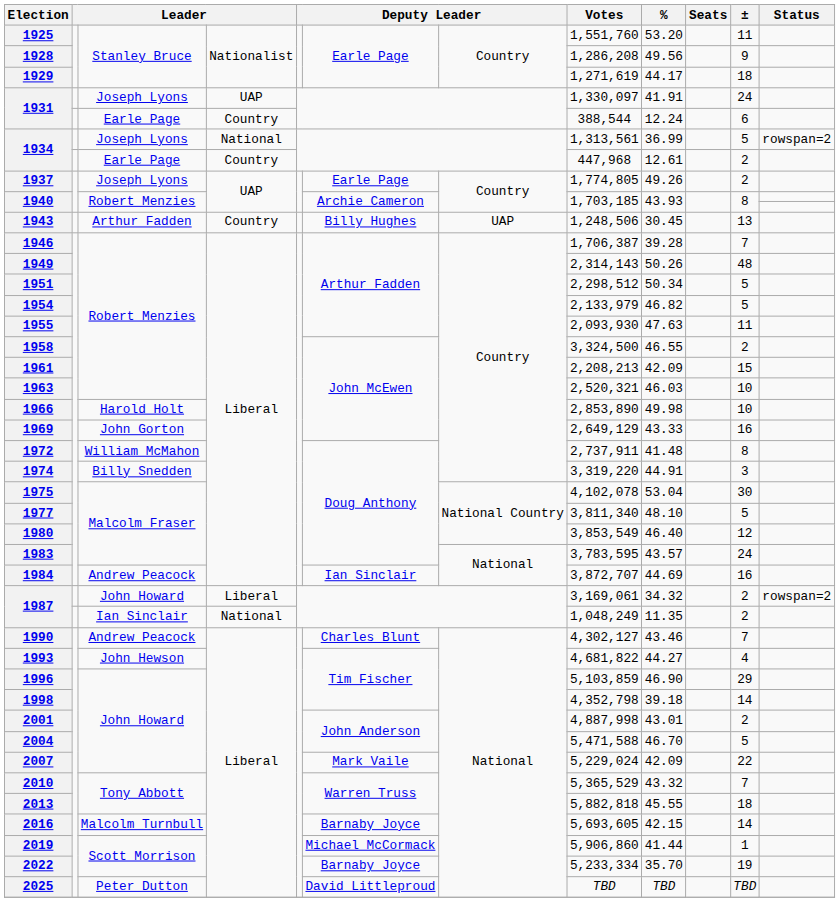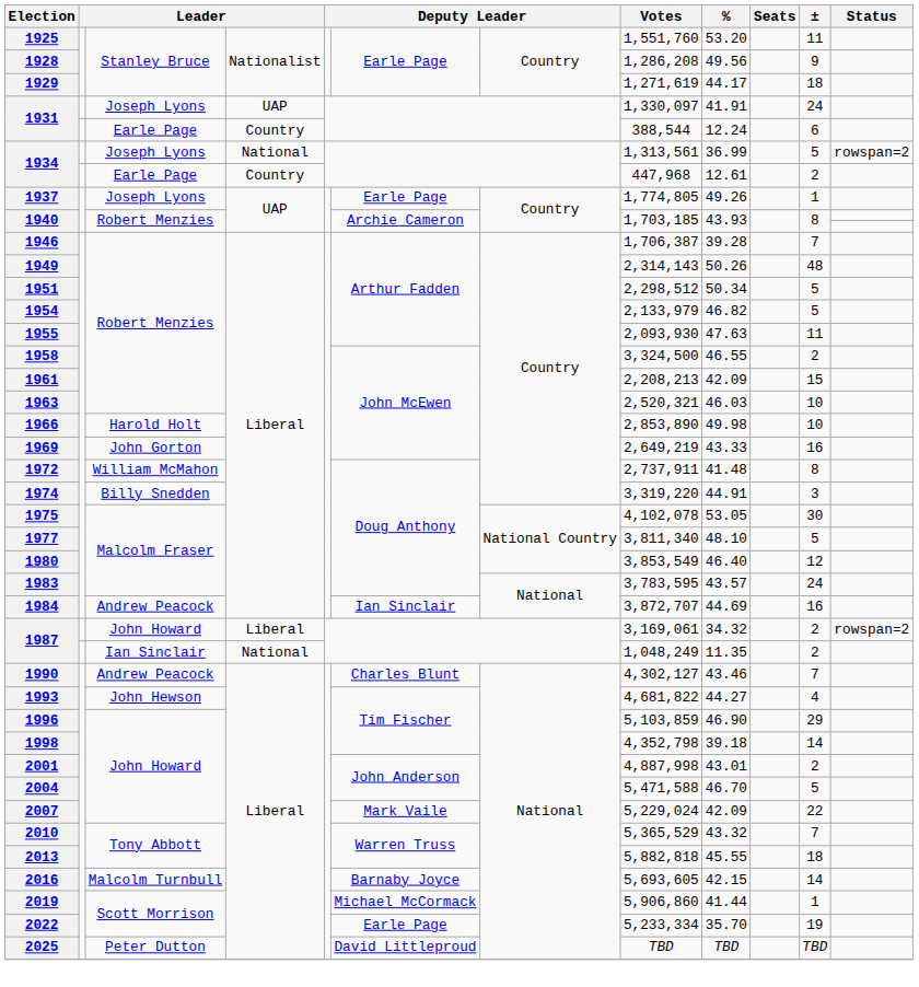1937 | ±: 2 -> 1
- row: 1943 | Arthur Fadden | Country | Billy Hughes | UAP | 1,248,506 | 30.45 | 13
1969 | Votes: 2,649,129 -> 2,649,219
1975 | %: 53.04 -> 53.05
2022 | column 6: Barnaby Joyce -> Earle Page
